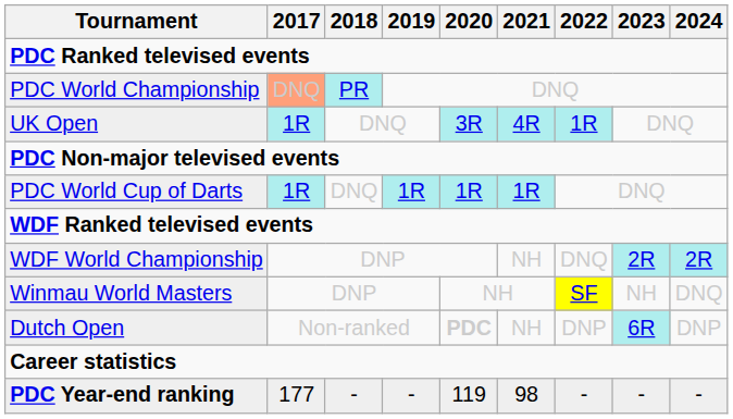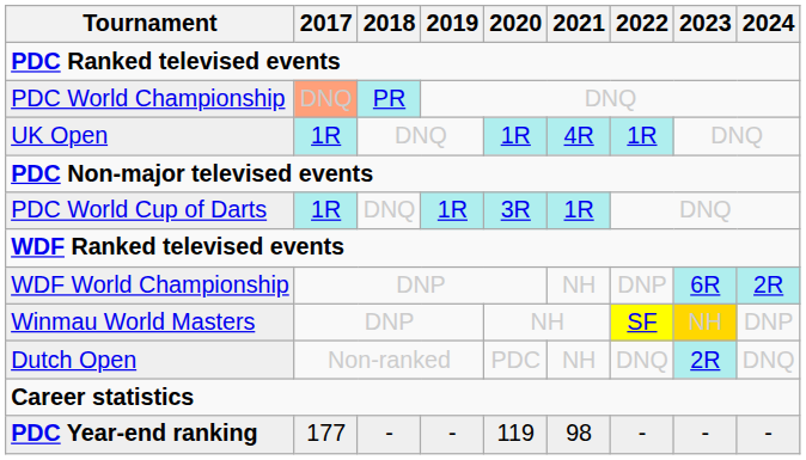UK Open | 2020: 3R -> 1R
PDC World Cup of Darts | 2020: 1R -> 3R
WDF World Championship | 2022: DNQ -> DNP
WDF World Championship | 2023: 2R -> 6R
Winmau World Masters | 2023: no background -> gold background
Winmau World Masters | 2024: DNQ -> DNP
Dutch Open | 2020: bold -> normal
Dutch Open | 2022: DNP -> DNQ
Dutch Open | 2023: 6R -> 2R
Dutch Open | 2024: DNP -> DNQ
